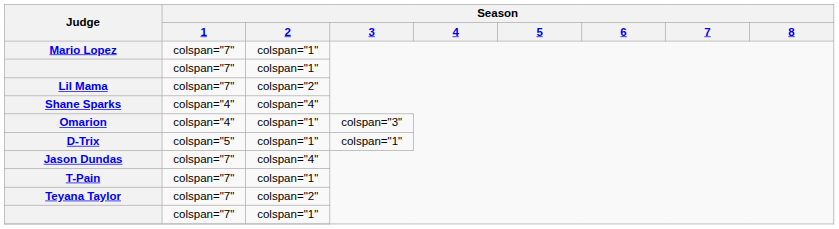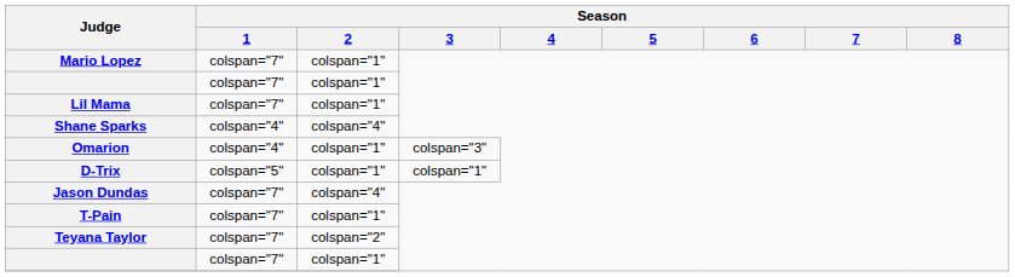Lil Mama | Season / 2: colspan="2" -> colspan="1"
